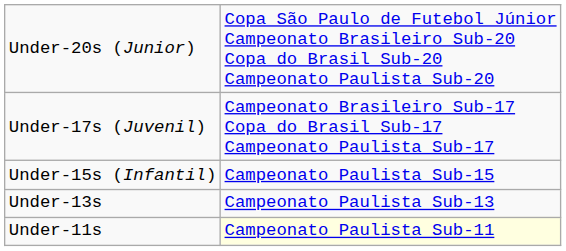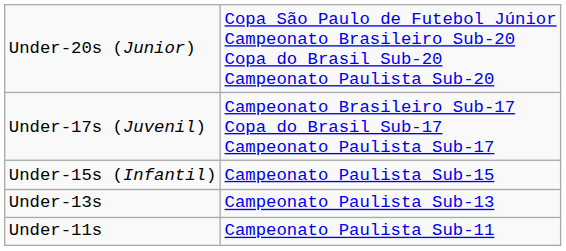Under-11s | column 2: lightyellow background -> no background
